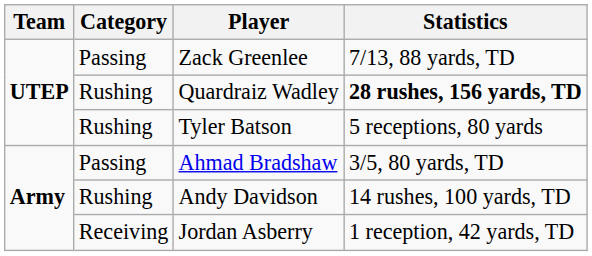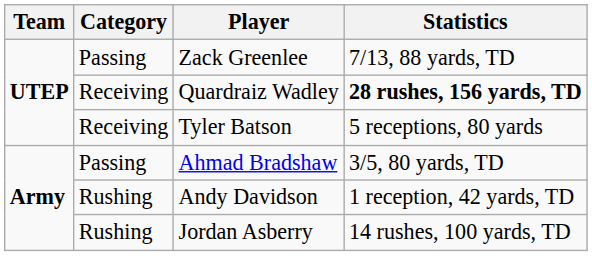Quardraiz Wadley | Category: Rushing -> Receiving
Tyler Batson | Category: Rushing -> Receiving
Andy Davidson | Statistics: 14 rushes, 100 yards, TD -> 1 reception, 42 yards, TD
Jordan Asberry | Category: Receiving -> Rushing
Jordan Asberry | Statistics: 1 reception, 42 yards, TD -> 14 rushes, 100 yards, TD
